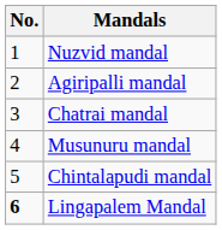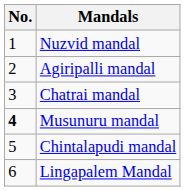Musunuru mandal | No.: normal -> bold
Lingapalem Mandal | No.: bold -> normal
